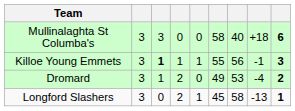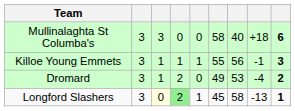Killoe Young Emmets | column 3: bold -> normal
Longford Slashers | column 3: no background -> lightyellow background
Longford Slashers | column 4: no background -> lightgreen background
